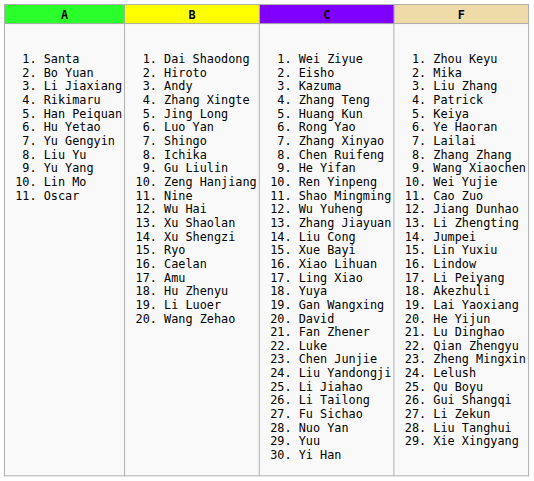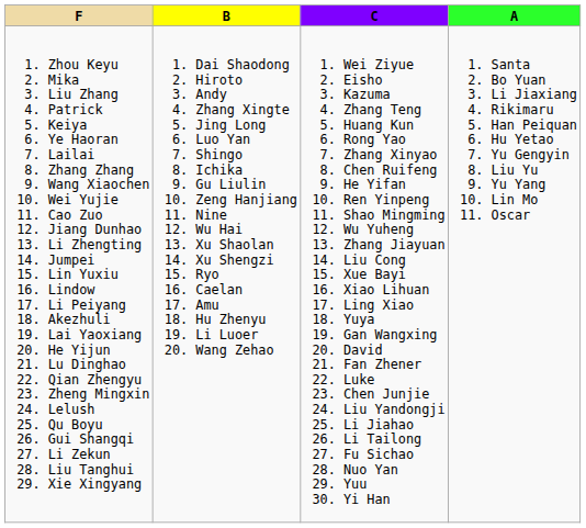columns swapped: A <-> F
